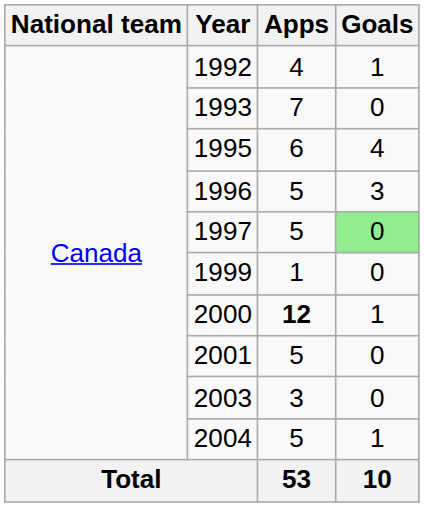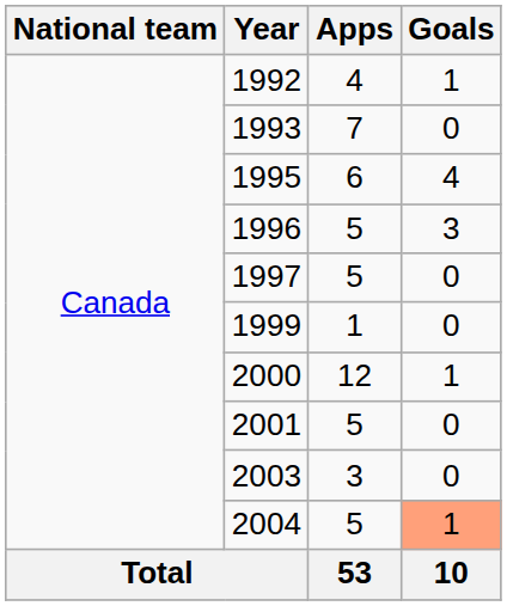1997 | Goals: lightgreen background -> no background
2000 | Apps: bold -> normal
2004 | Goals: no background -> lightsalmon background
